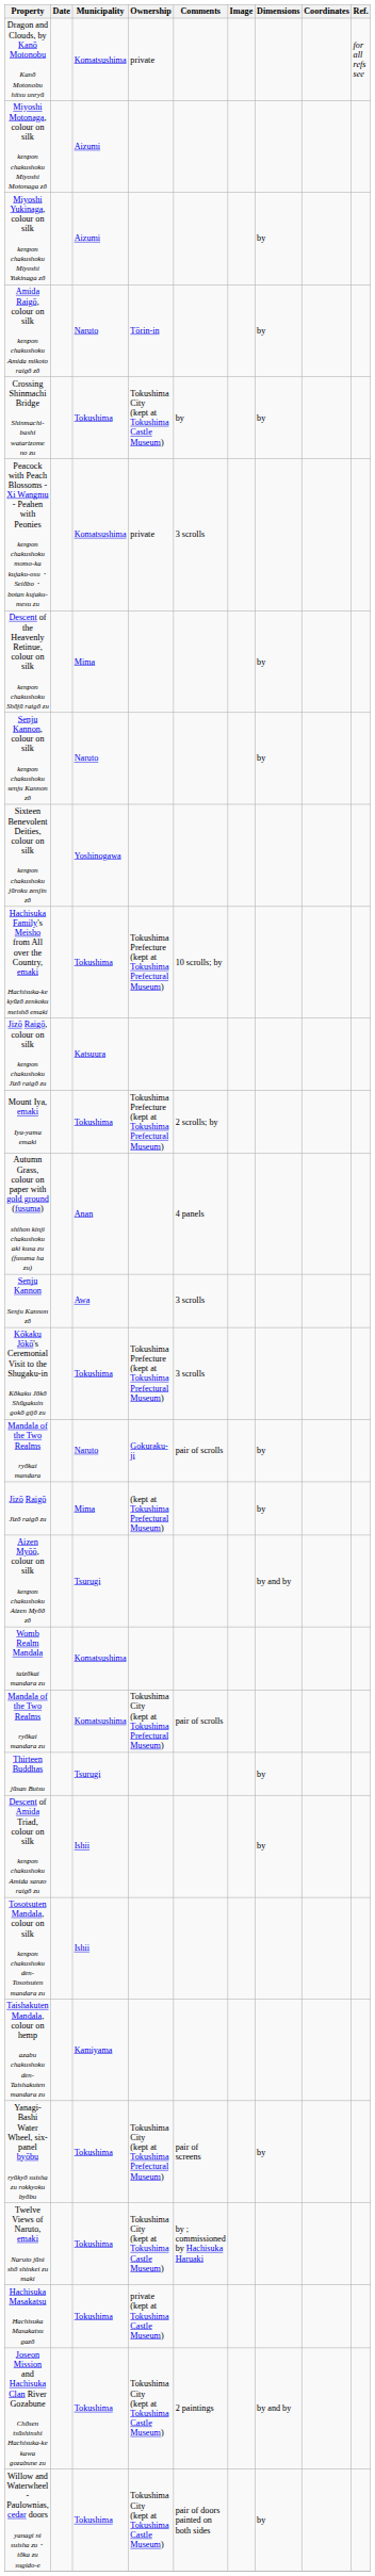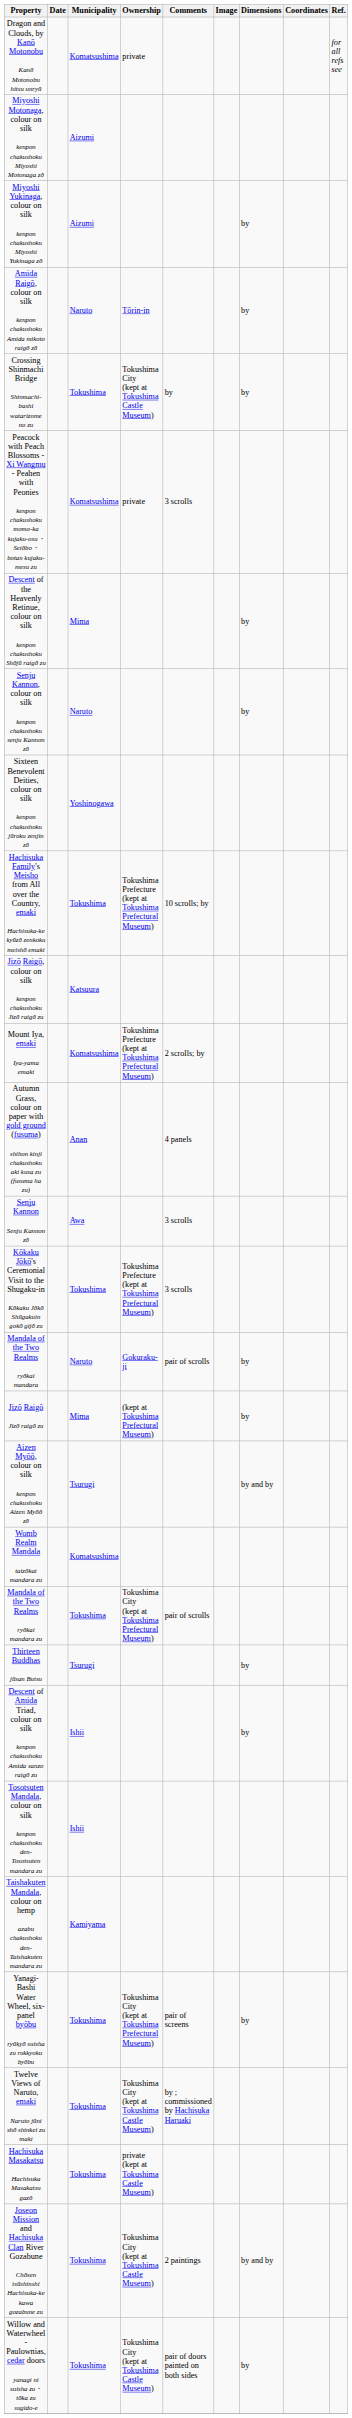Mount Iya, emaki Iya-yama emaki | Municipality: Tokushima -> Komatsushima
Mandala of the Two Realms ryōkai mandara zu | Municipality: Komatsushima -> Tokushima
